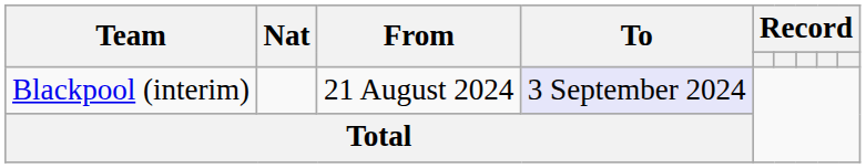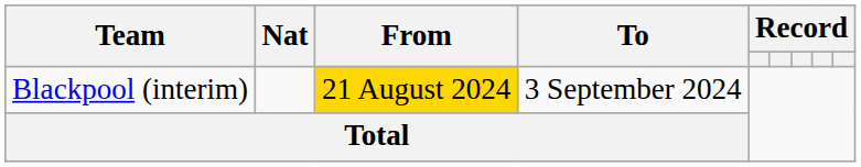Blackpool (interim) | From: no background -> gold background
Blackpool (interim) | To: lavender background -> no background
